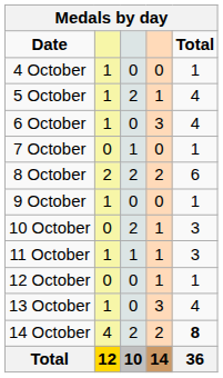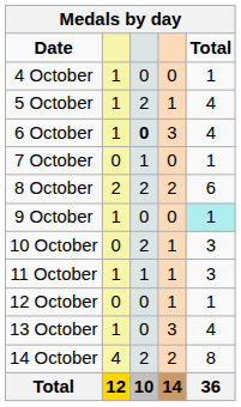6 October | column 3: normal -> bold
9 October | Total: no background -> paleturquoise background
14 October | Total: bold -> normal
